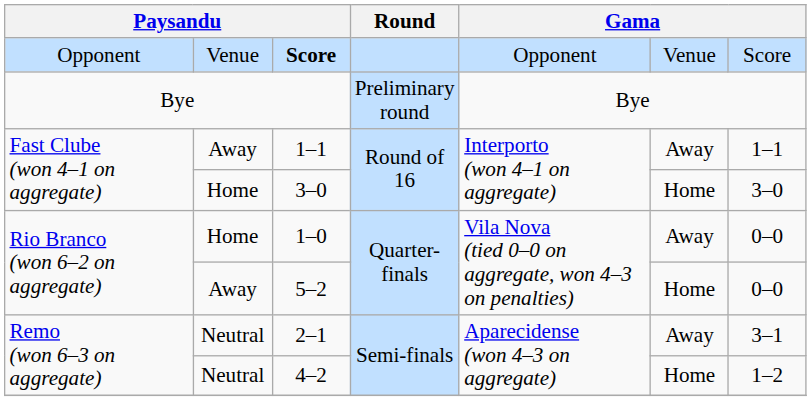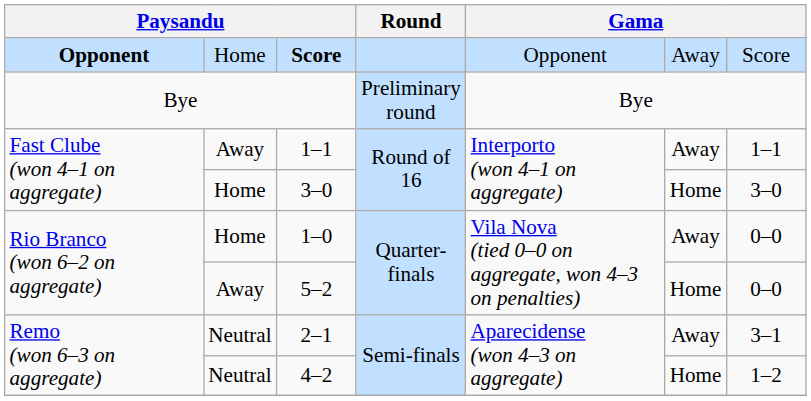row 2 | column 1: normal -> bold
row 2 | column 2: Venue -> Home
row 2 | column 6: Venue -> Away
